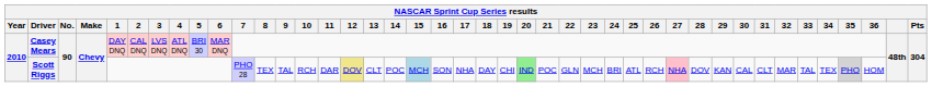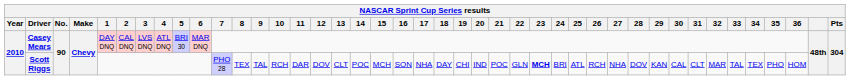Scott Riggs | 12: khaki background -> no background
Scott Riggs | 15: lightblue background -> no background
Scott Riggs | 20: lightgreen background -> no background
Scott Riggs | 23: normal -> bold
Scott Riggs | 27: pink background -> no background
Scott Riggs | 35: lightgrey background -> no background
